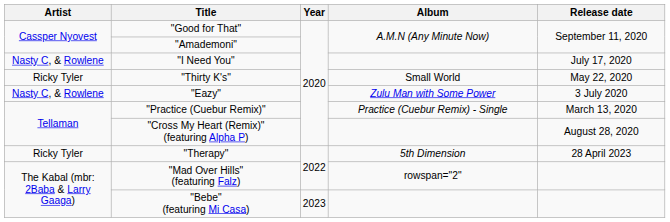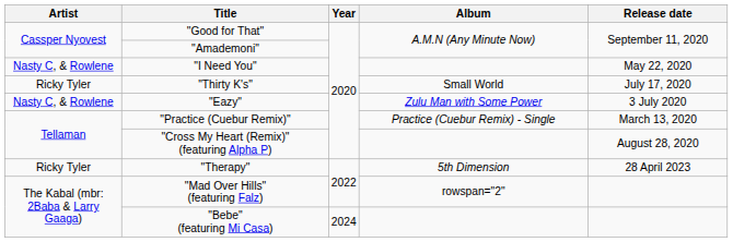"I Need You" | Release date: July 17, 2020 -> May 22, 2020
"Thirty K's" | Release date: May 22, 2020 -> July 17, 2020
"Bebe" (featuring Mi Casa) | Year: 2023 -> 2024
